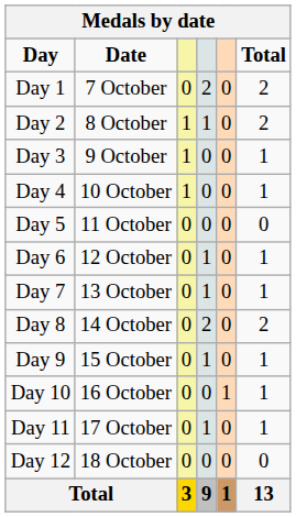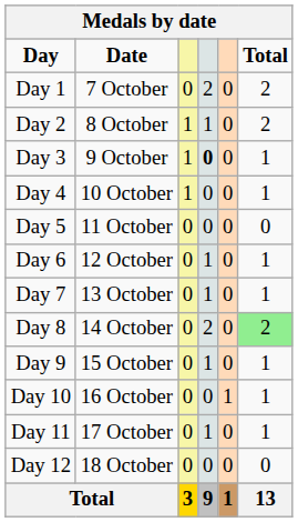Day 3 | column 4: normal -> bold
Day 8 | Total: no background -> lightgreen background
